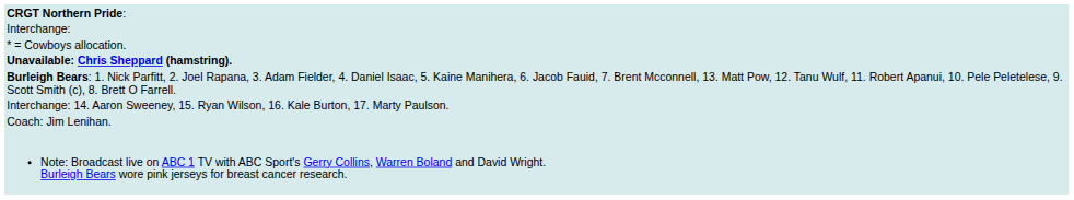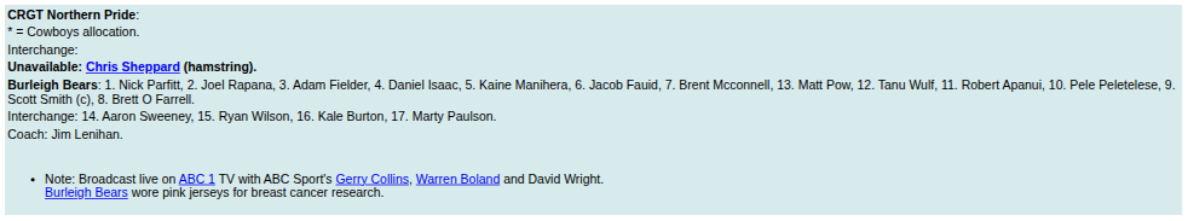row 2 | column 1: Interchange: -> * = Cowboys allocation.
row 3 | column 1: * = Cowboys allocation. -> Interchange:
